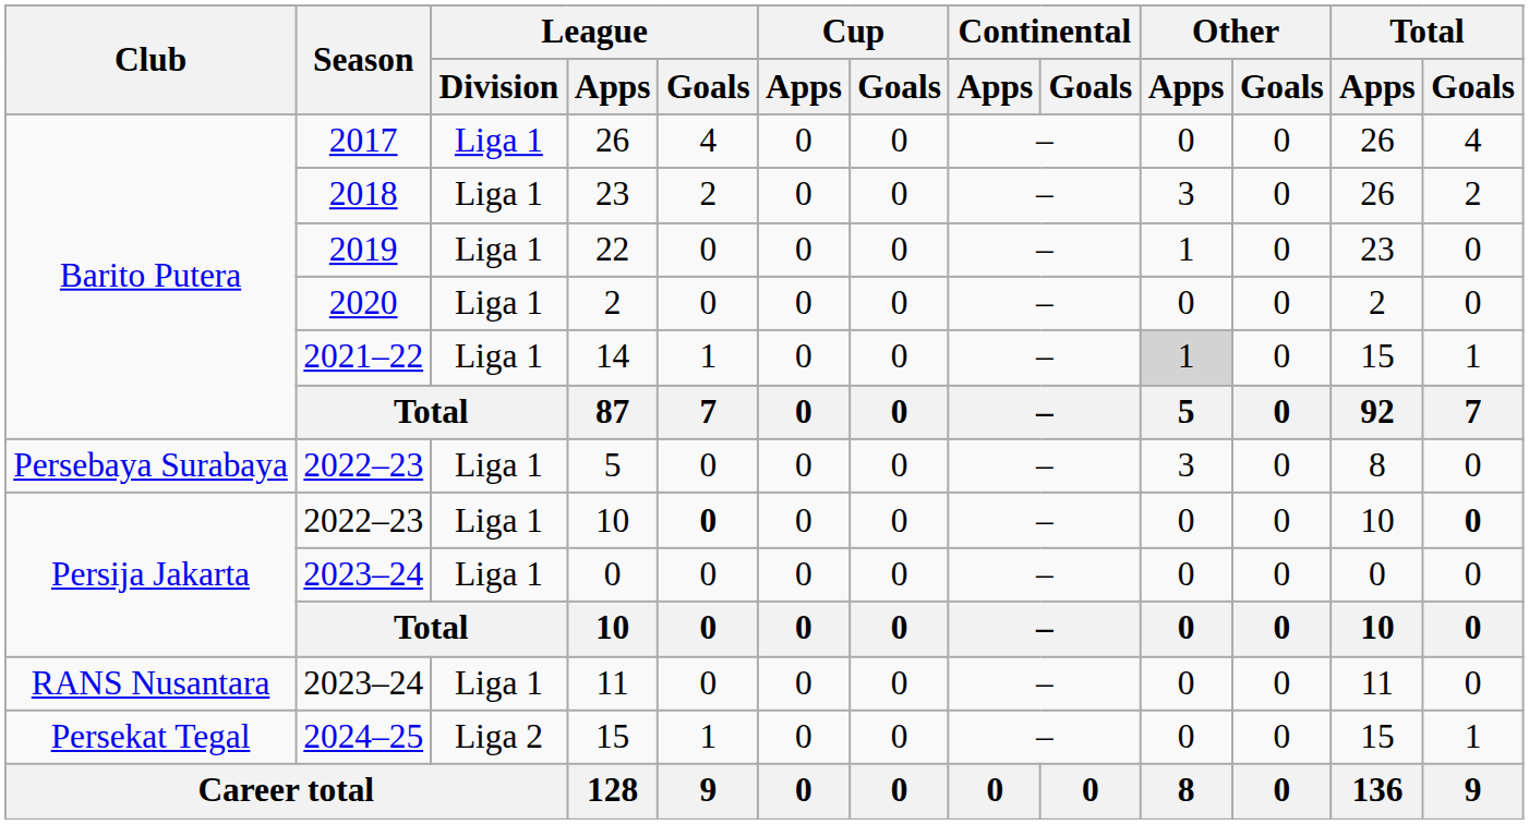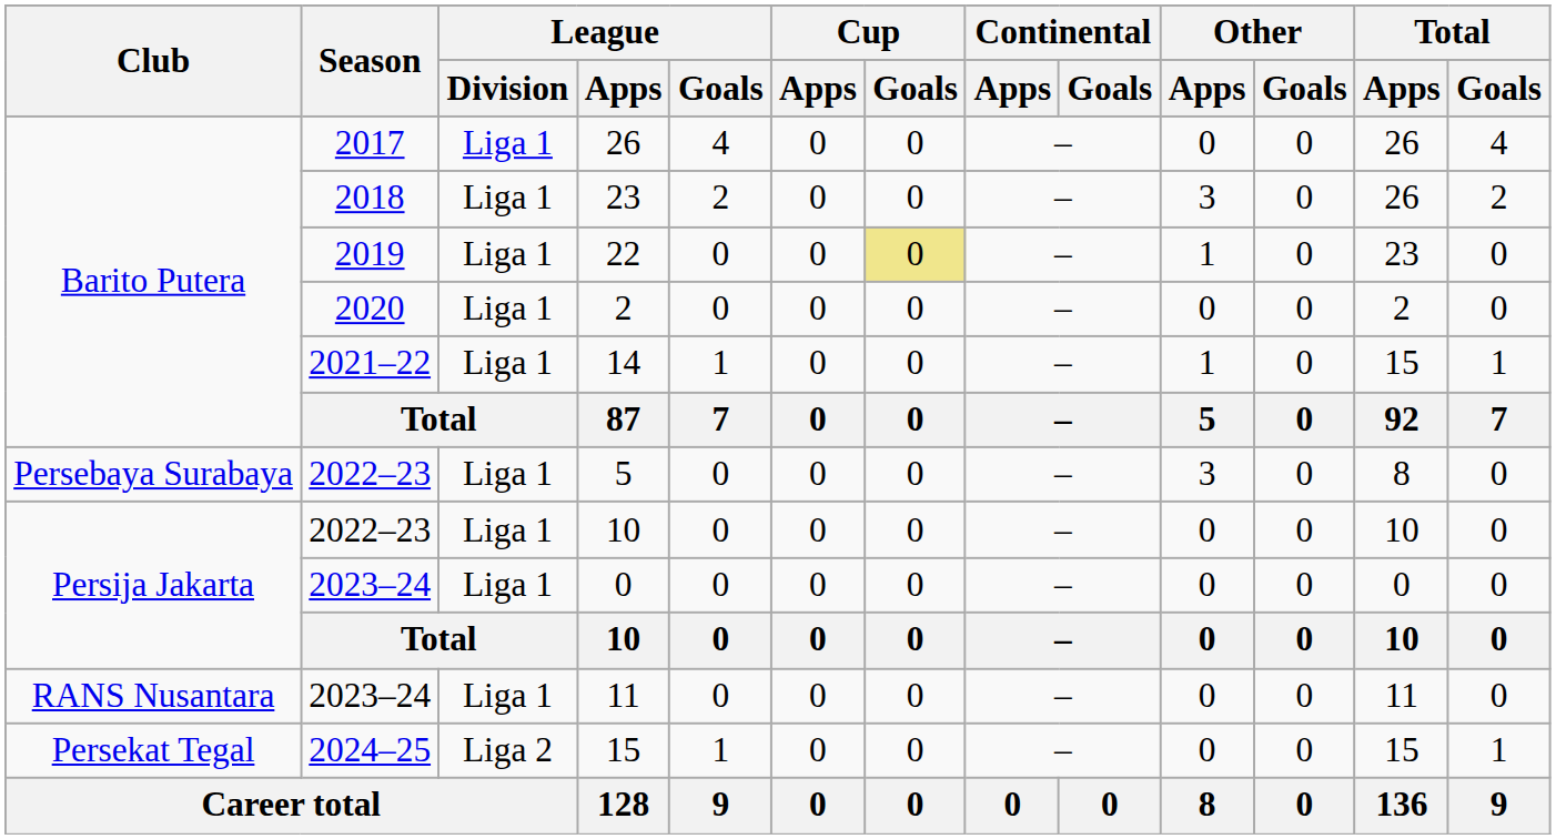22 | Cup / Goals: no background -> khaki background
14 | Other / Apps: lightgrey background -> no background
2022–23 / 10 | League / Goals: bold -> normal
2022–23 / 10 | Total / Goals: bold -> normal
